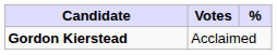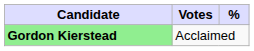Gordon Kierstead | Candidate: no background -> lightgreen background
